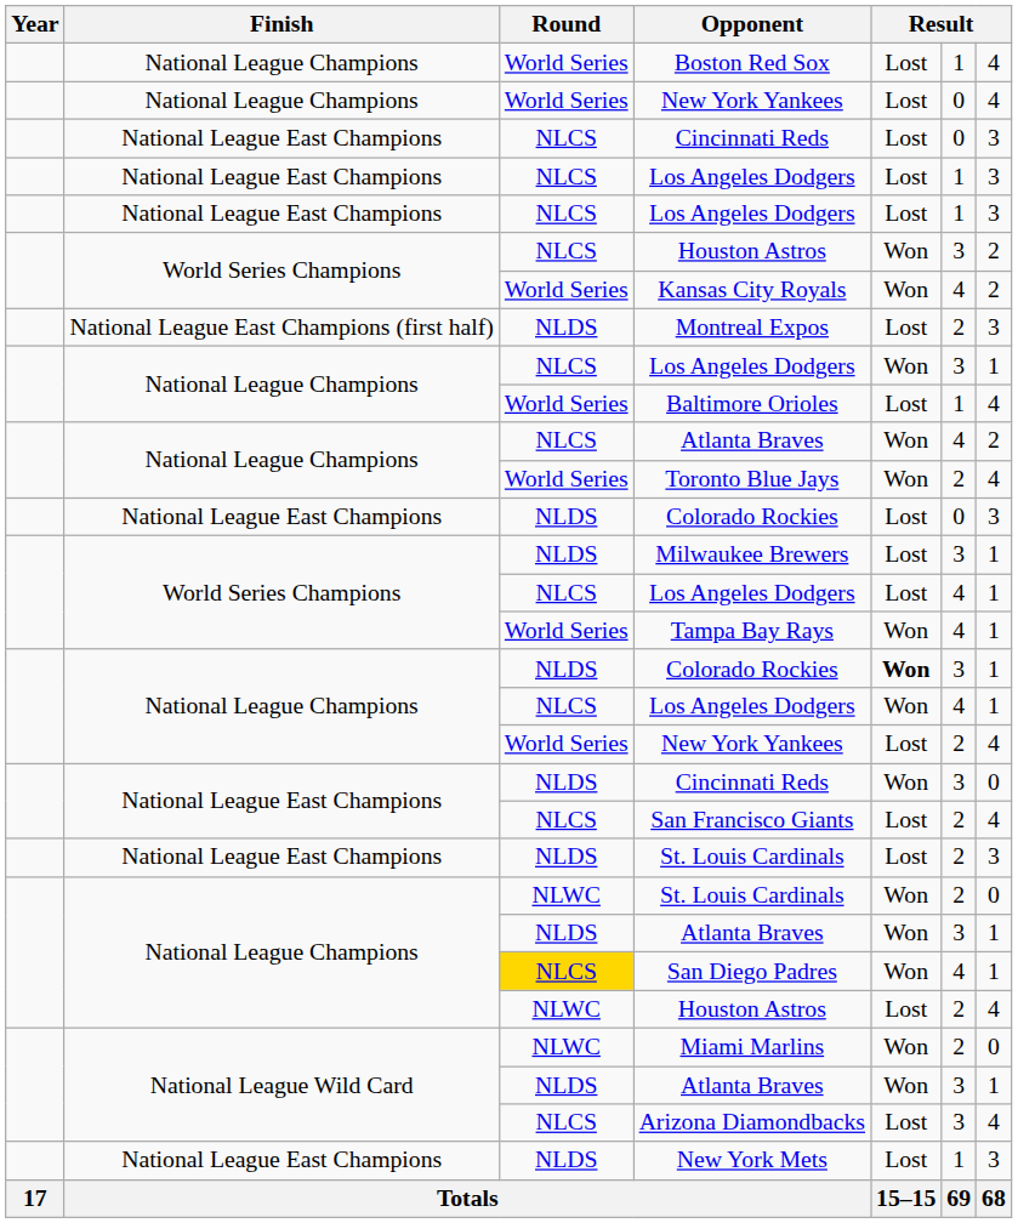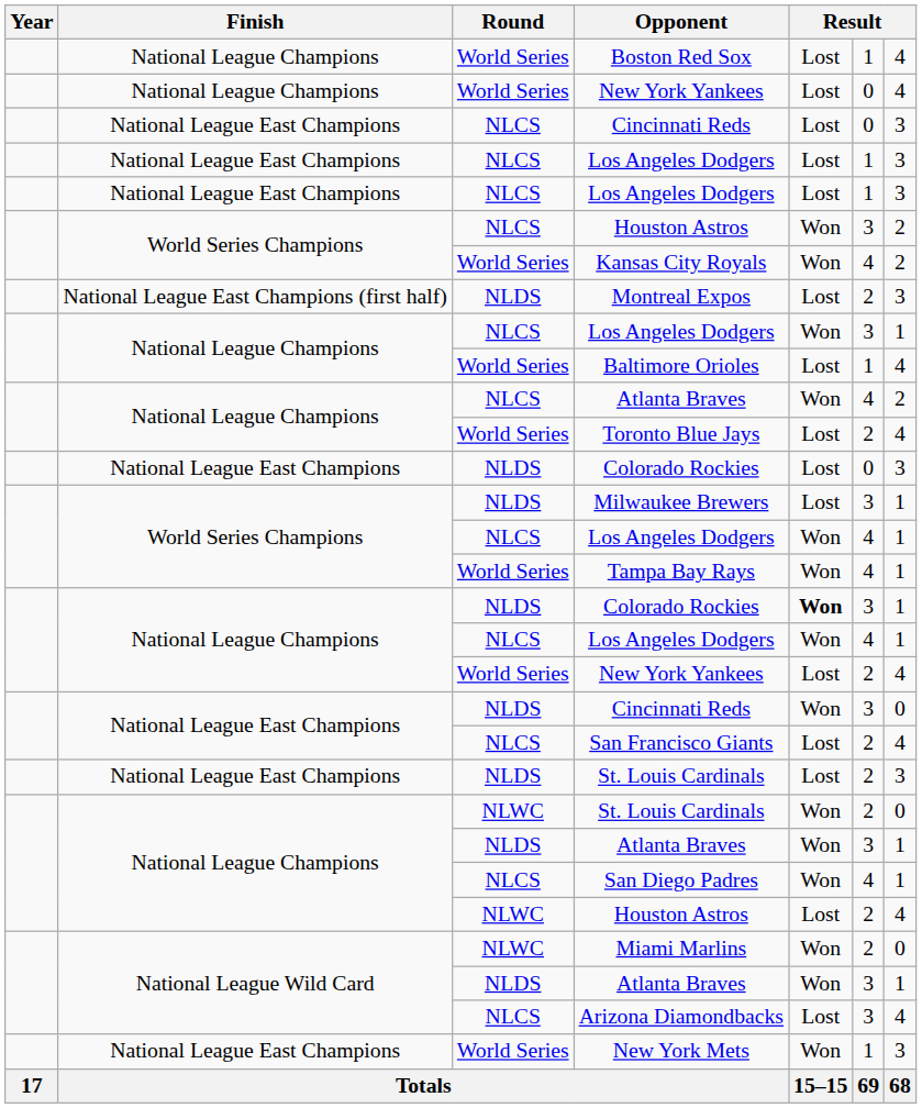Toronto Blue Jays | column 5: Won -> Lost
World Series Champions / Los Angeles Dodgers | column 5: Lost -> Won
San Diego Padres | Round: gold background -> no background
New York Mets | Round: NLDS -> World Series
New York Mets | column 5: Lost -> Won
